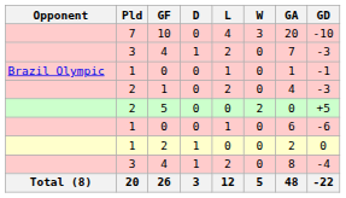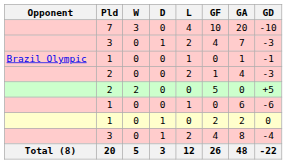columns swapped: W <-> GF
